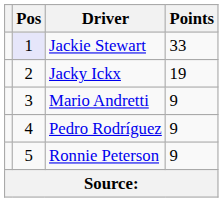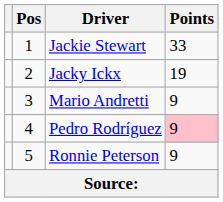Jackie Stewart | Pos: lavender background -> no background
Pedro Rodríguez | Points: no background -> pink background
